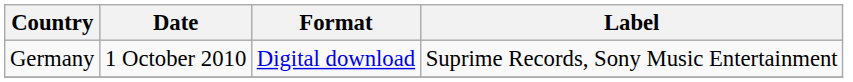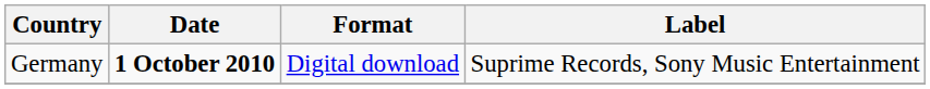Germany | Date: normal -> bold
